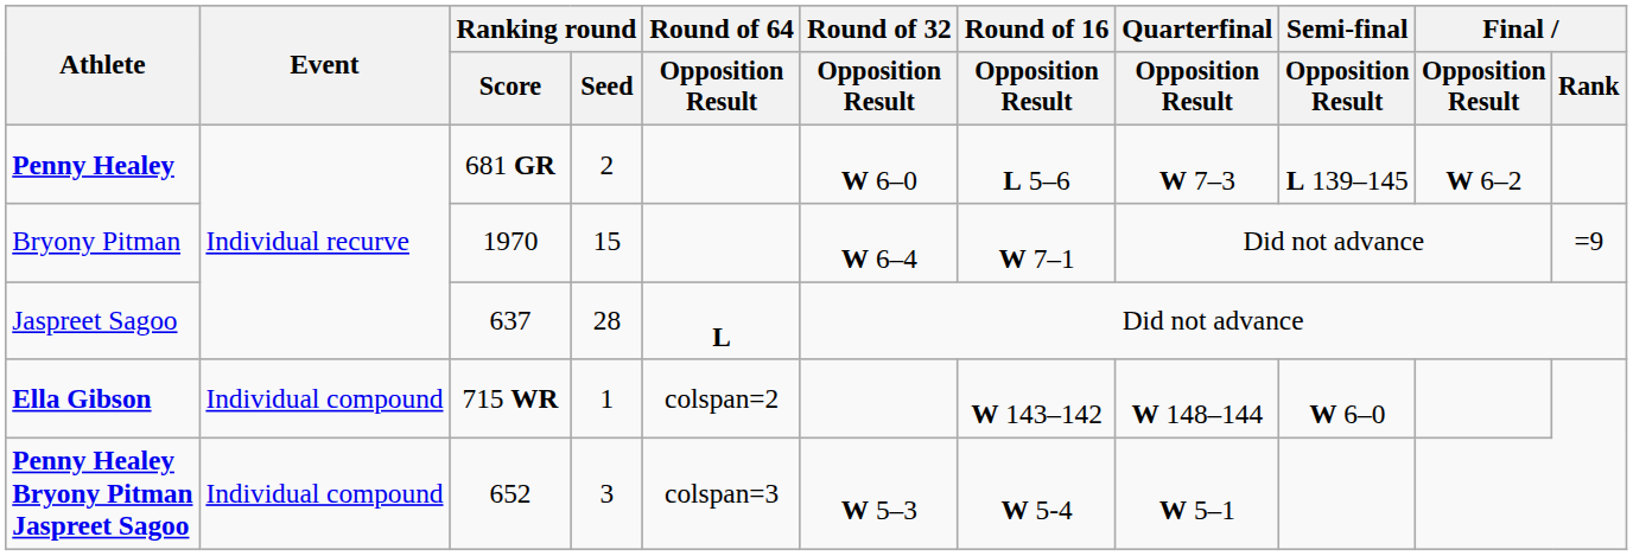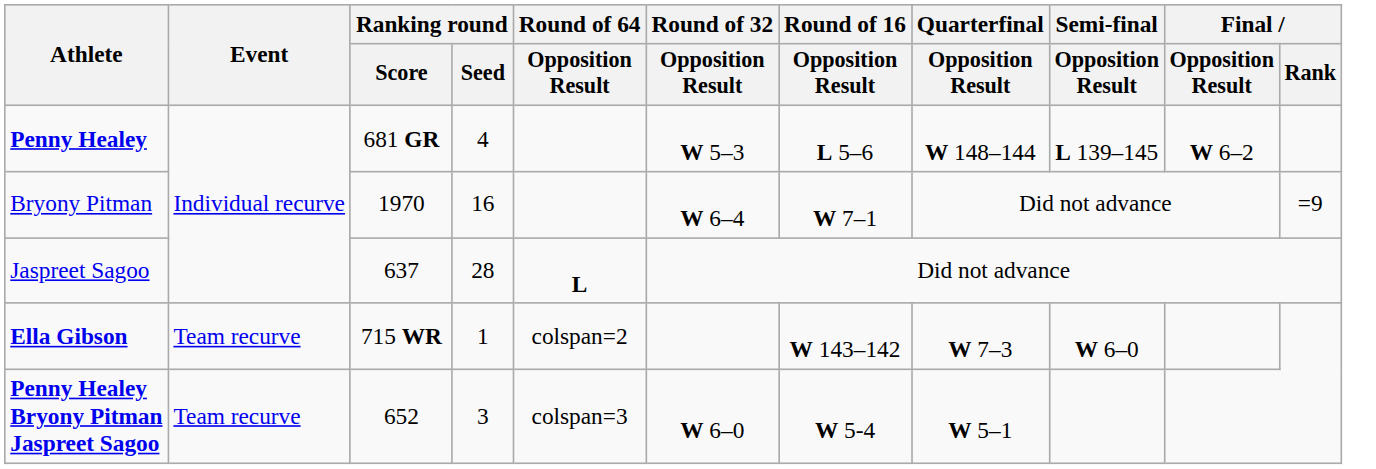Penny Healey | Ranking round / Seed: 2 -> 4
Penny Healey | Round of 32 / Opposition Result: W 6–0 -> W 5–3
Penny Healey | Quarterfinal / Opposition Result: W 7–3 -> W 148–144
Bryony Pitman | Ranking round / Seed: 15 -> 16
Ella Gibson | Event: Individual compound -> Team recurve
Ella Gibson | Quarterfinal / Opposition Result: W 148–144 -> W 7–3
Penny Healey Bryony Pitman Jaspreet Sagoo | Event: Individual compound -> Team recurve
Penny Healey Bryony Pitman Jaspreet Sagoo | Round of 32 / Opposition Result: W 5–3 -> W 6–0
